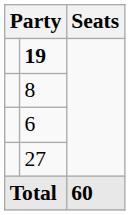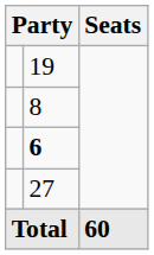19 | column 2: bold -> normal
6 | column 2: normal -> bold
